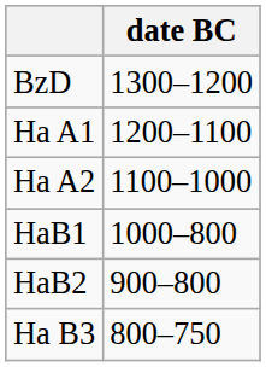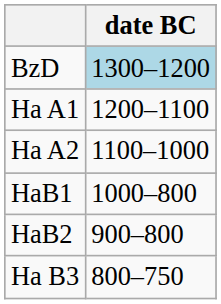BzD | date BC: no background -> lightblue background
